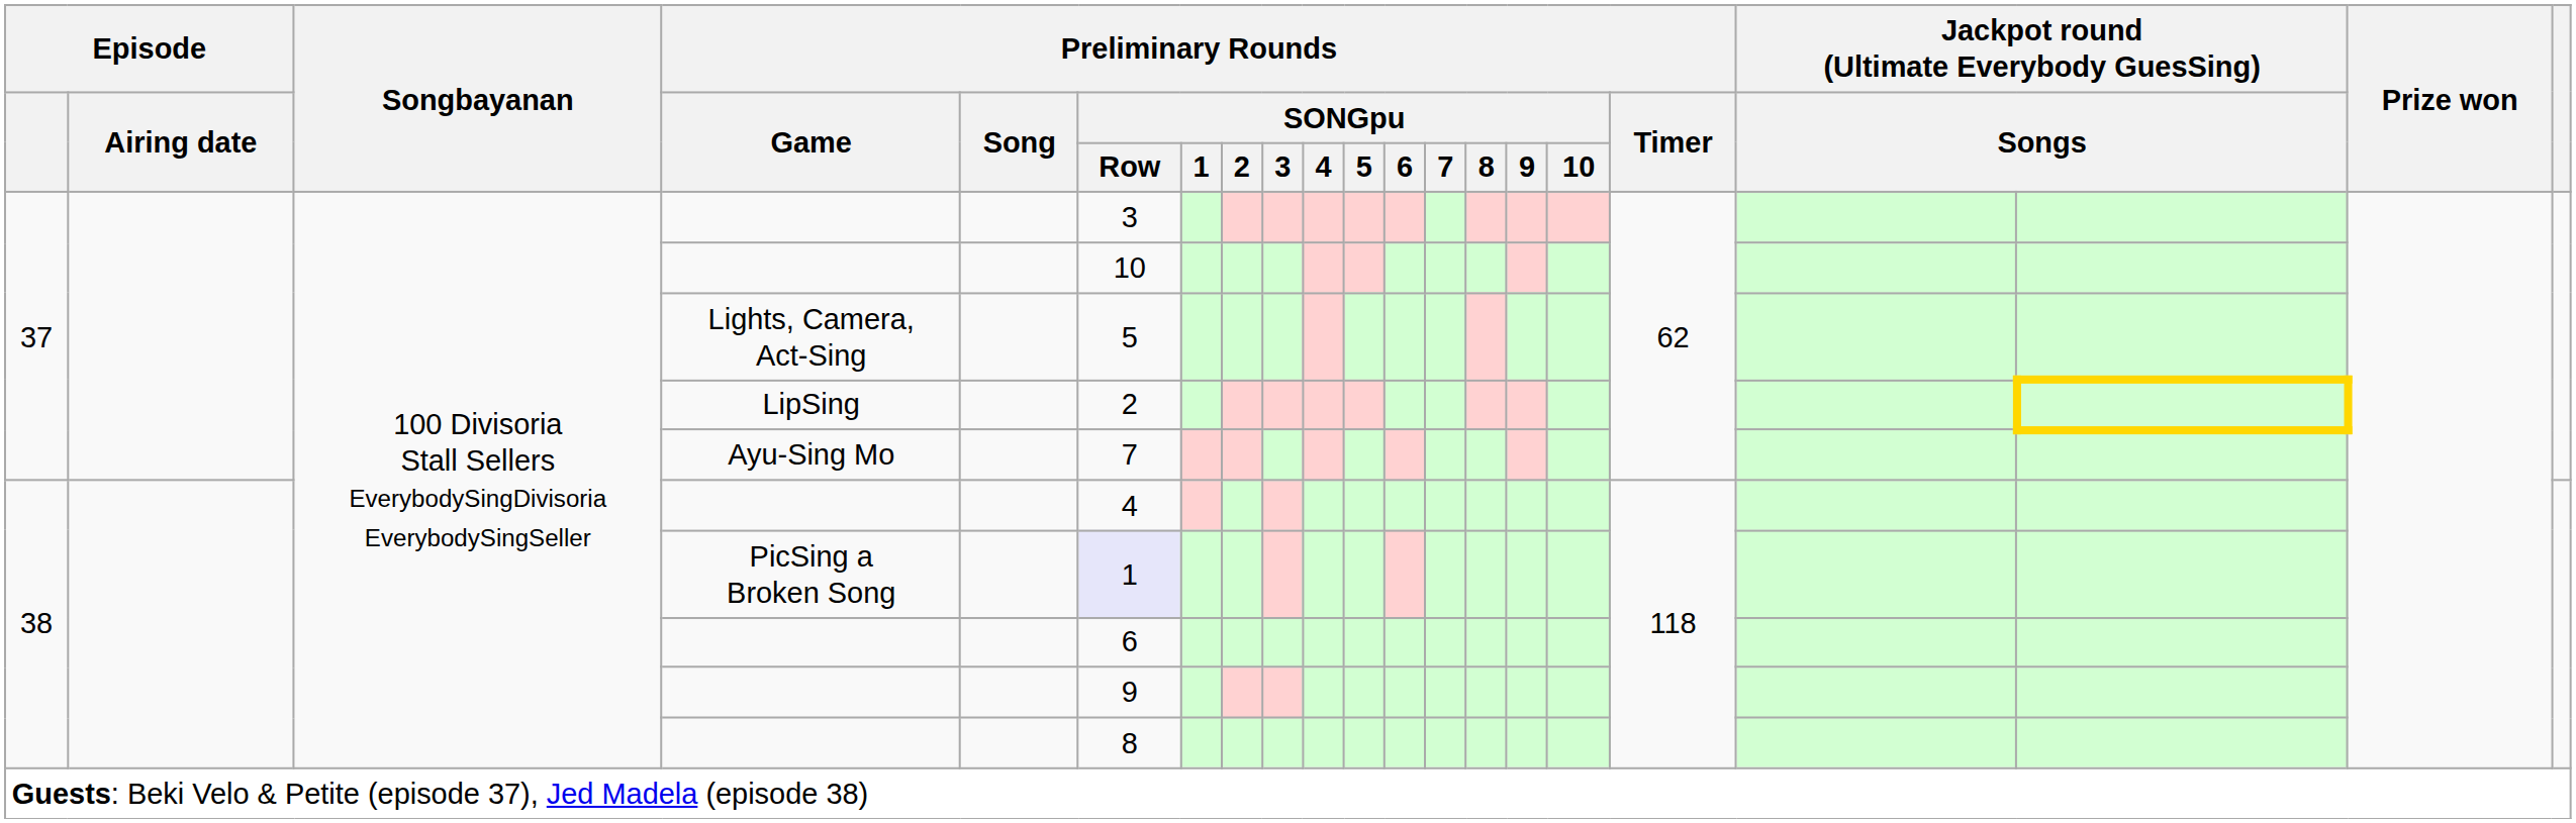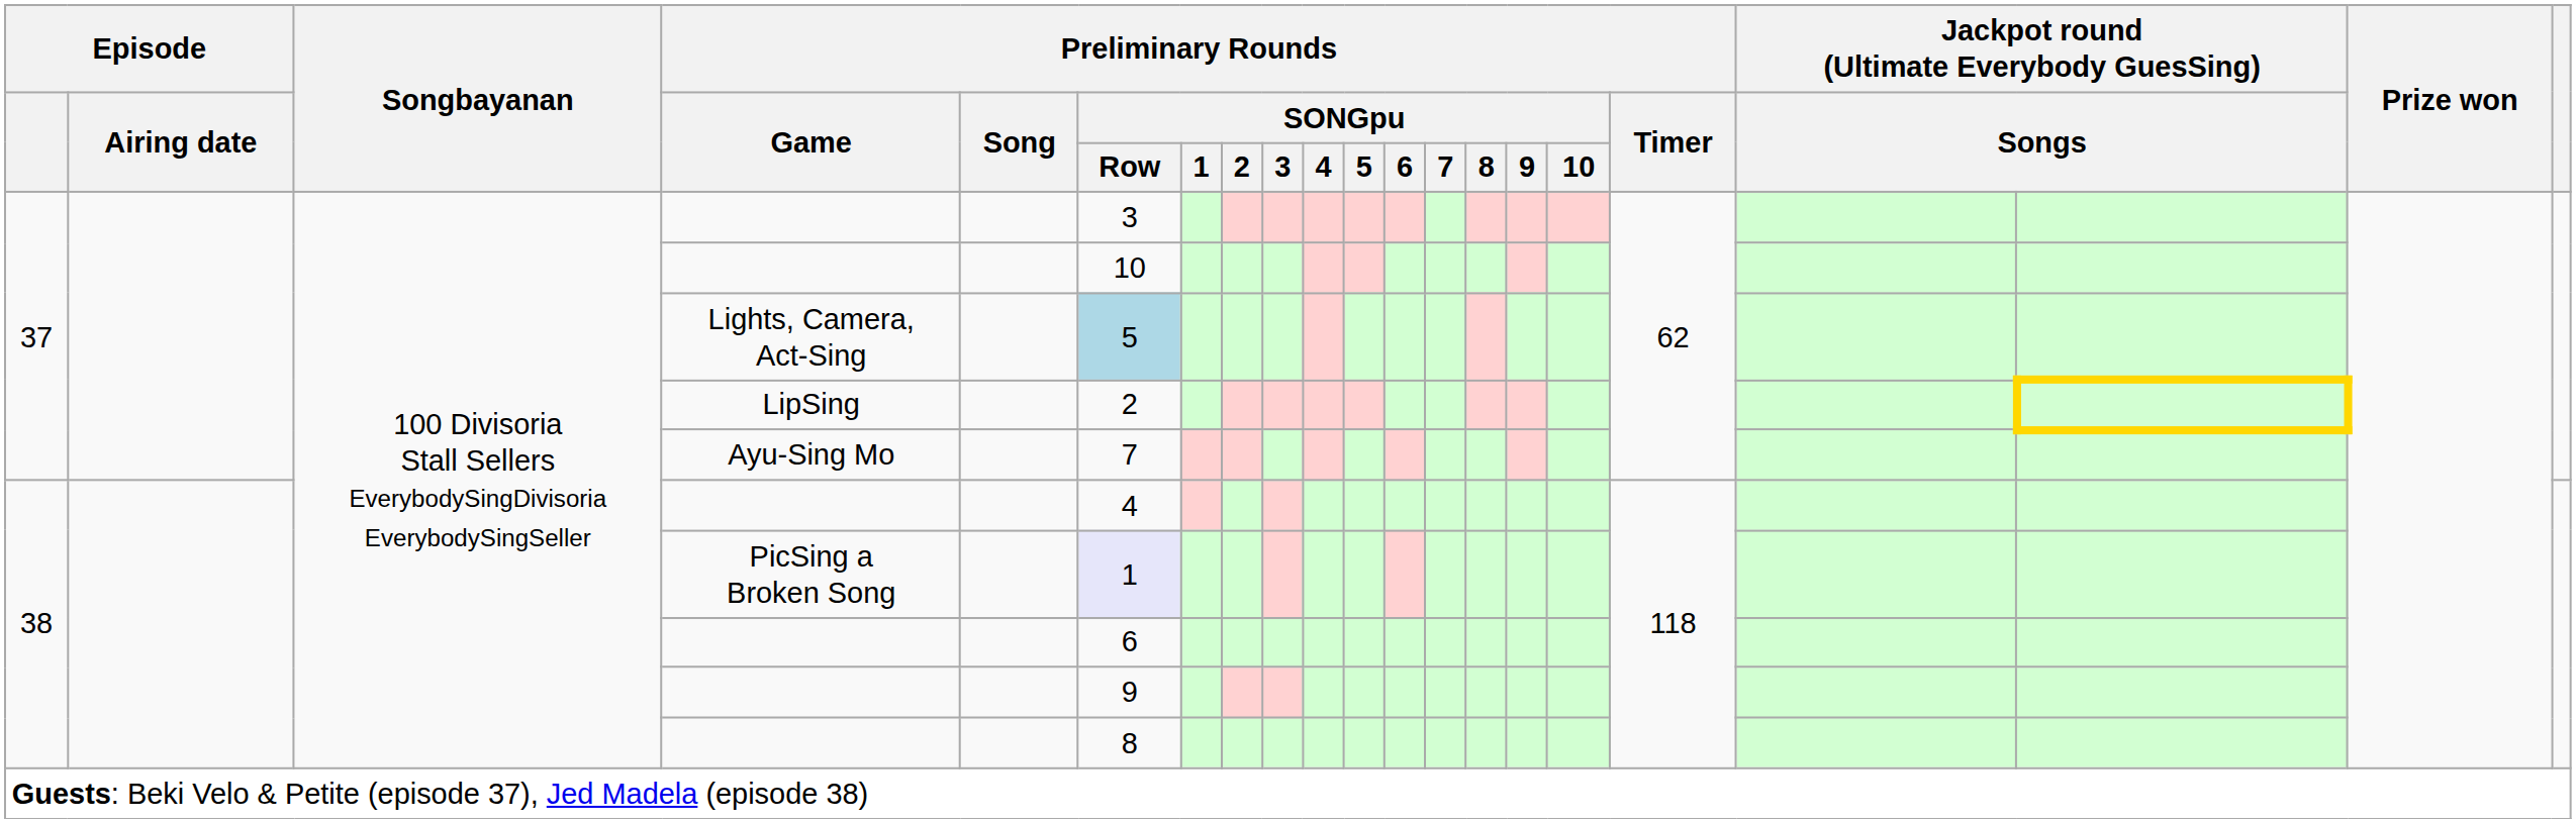Lights, Camera, Act-Sing | Preliminary Rounds / SONGpu / Row: no background -> lightblue background
